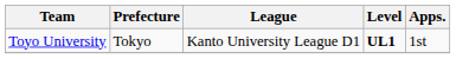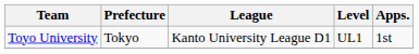Toyo University | Level: bold -> normal
